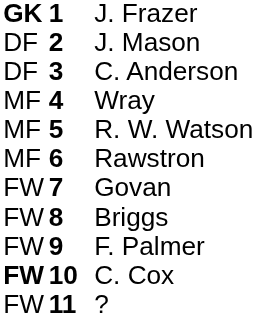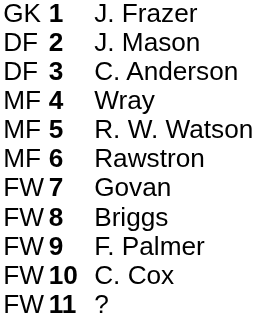J. Frazer | column 1: bold -> normal
C. Cox | column 1: bold -> normal
